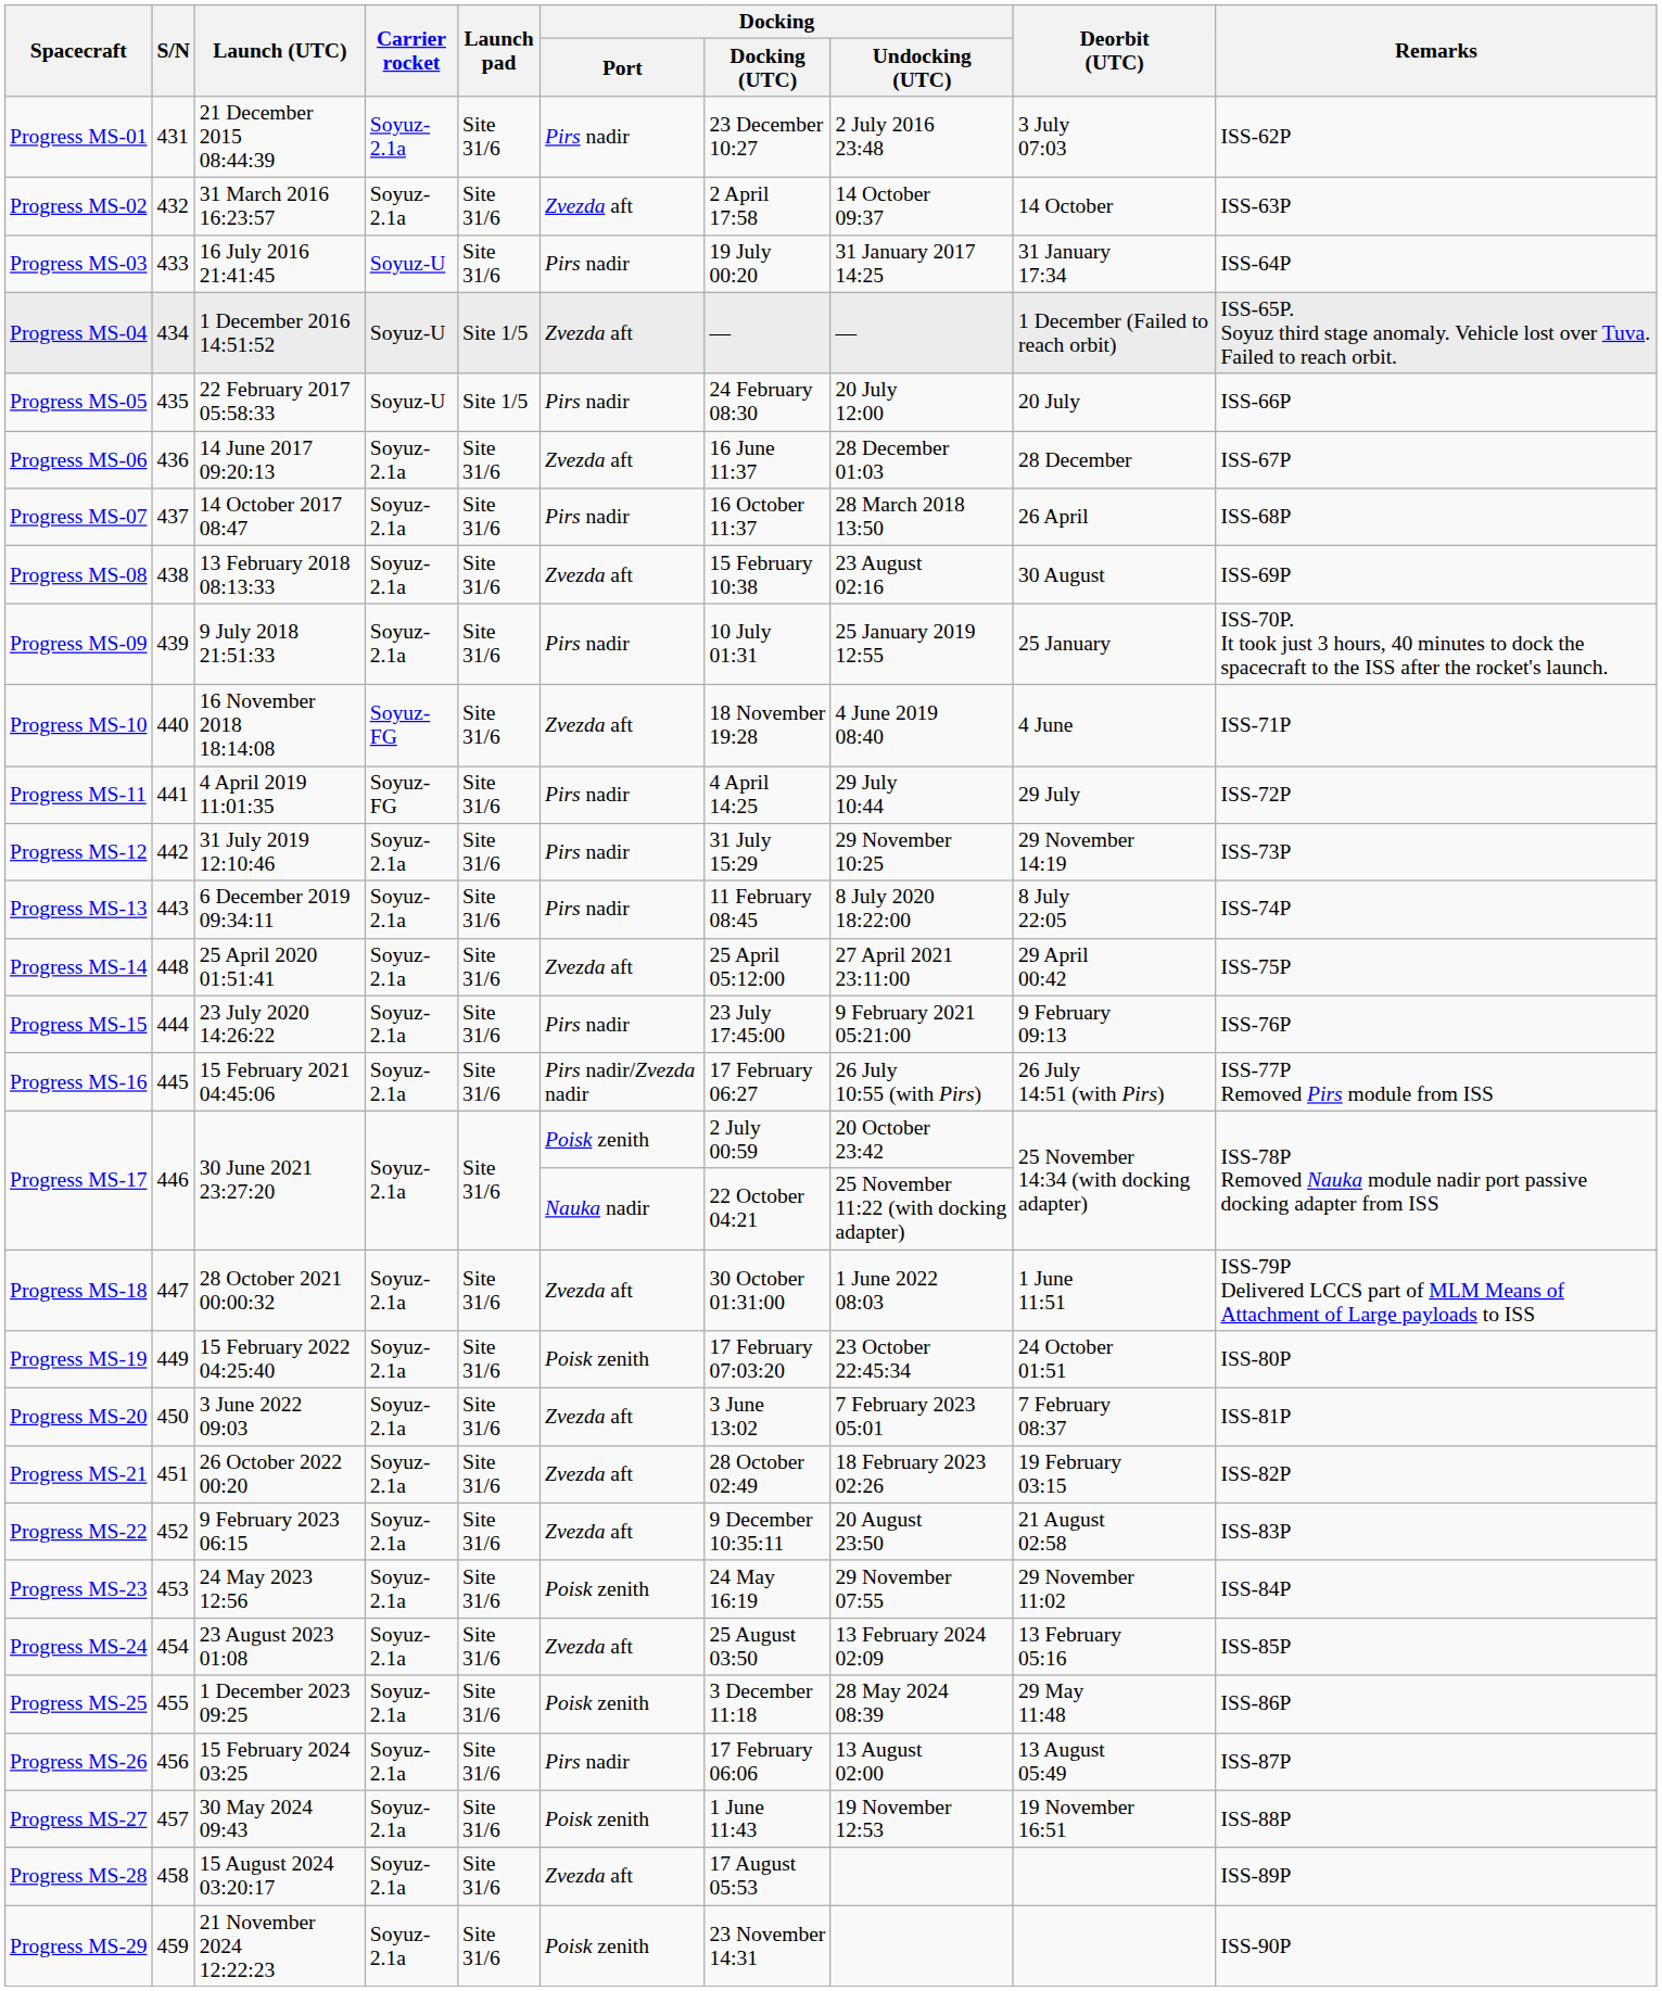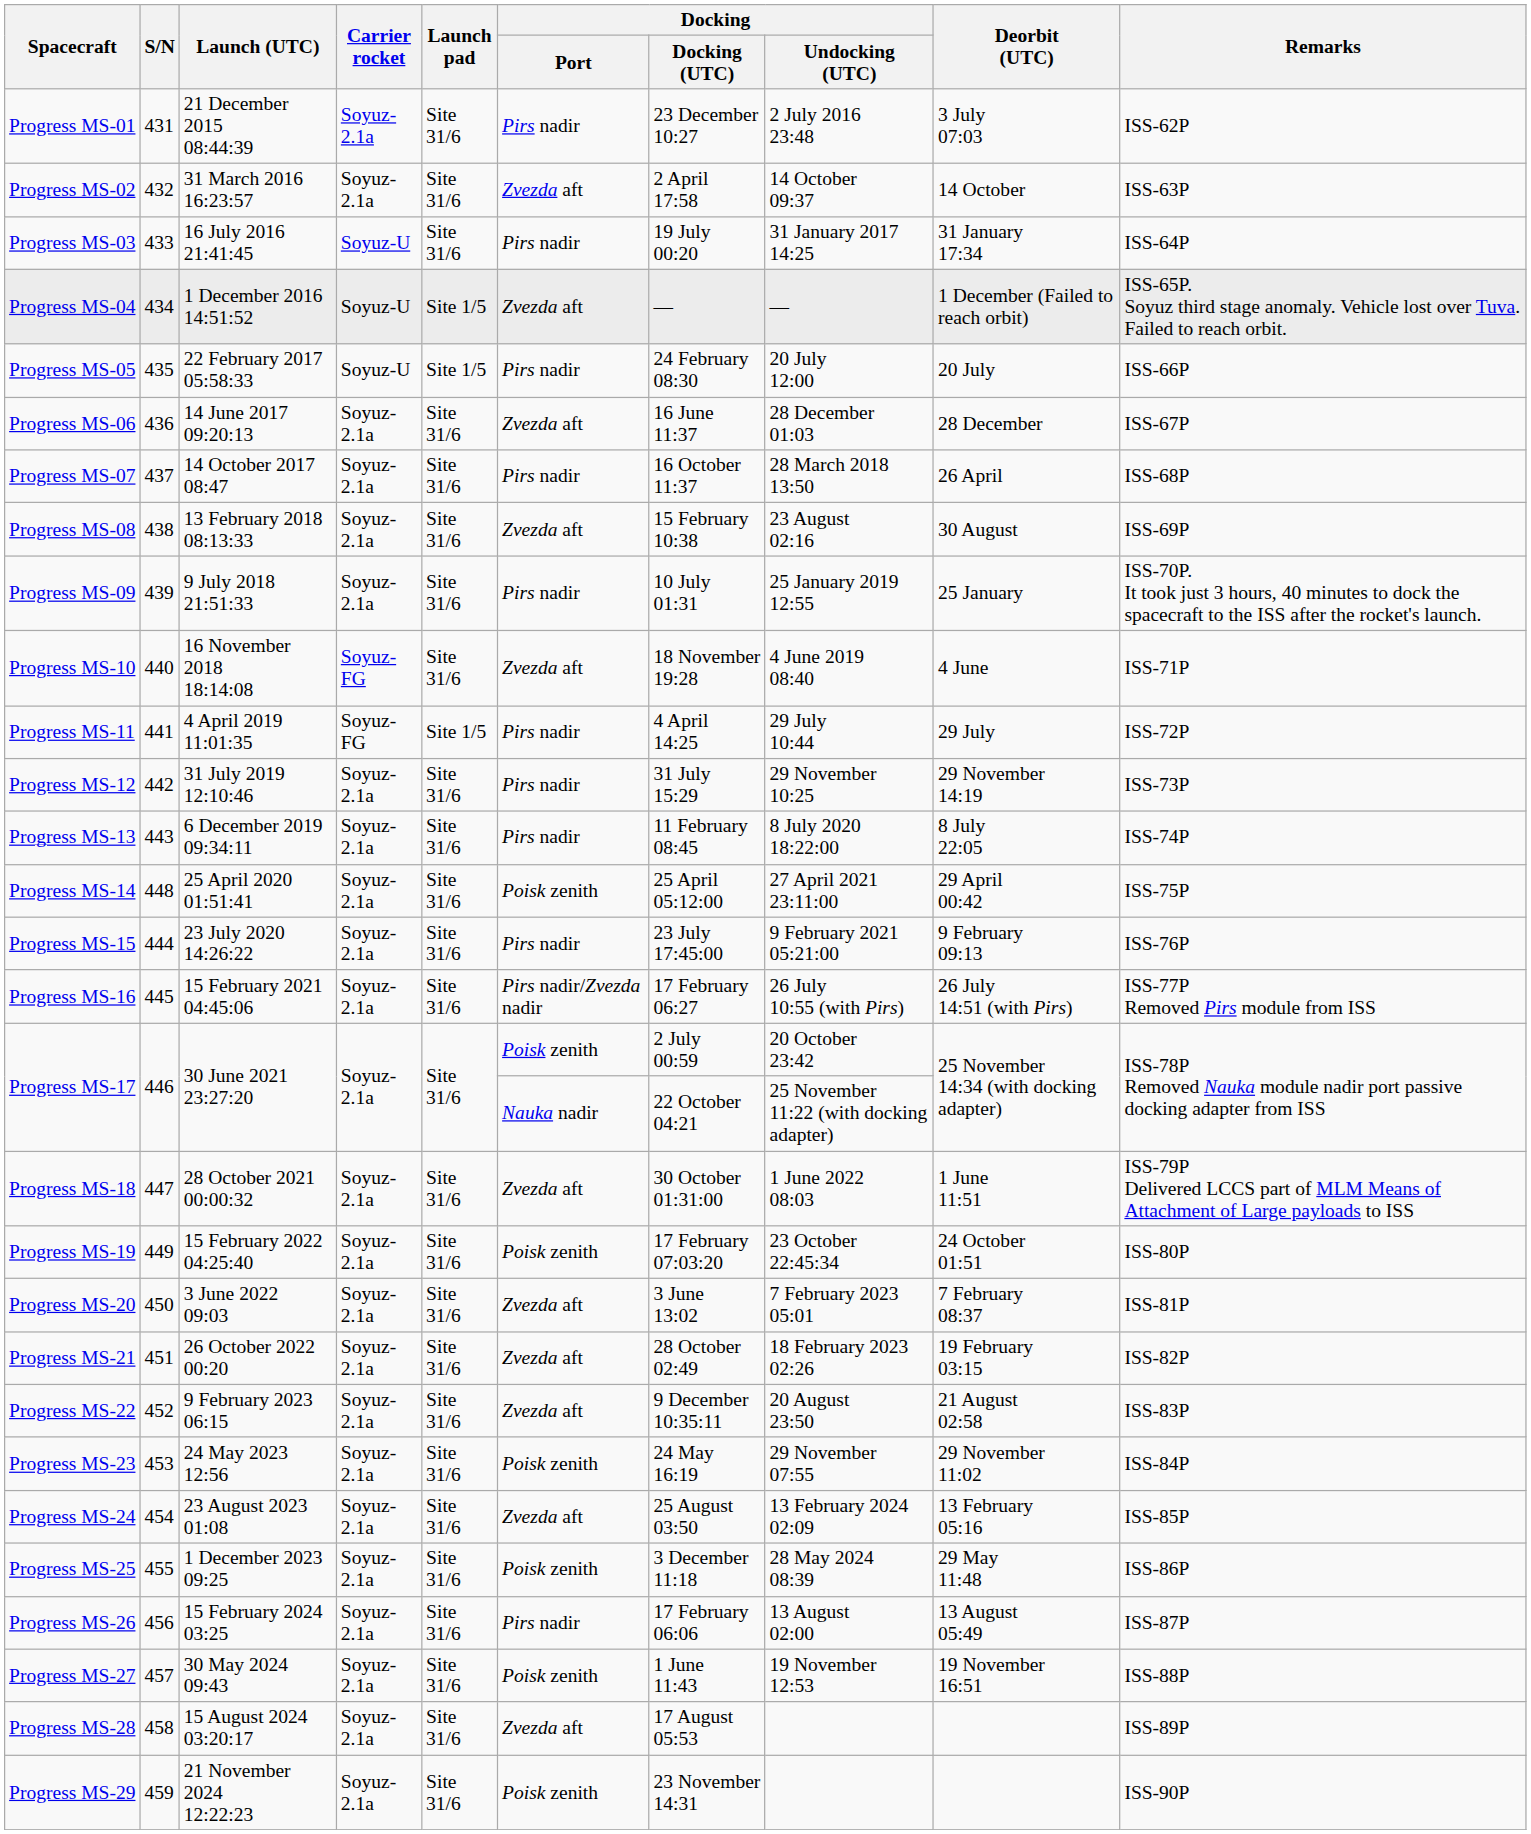Progress MS-11 | Launch pad: Site 31/6 -> Site 1/5
Progress MS-14 | Docking / Port: Zvezda aft -> Poisk zenith
